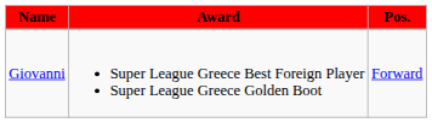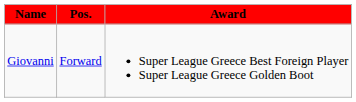columns swapped: Pos. <-> Award
